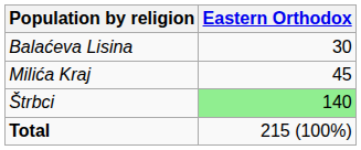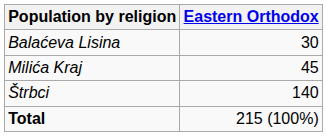Štrbci | Eastern Orthodox: lightgreen background -> no background
